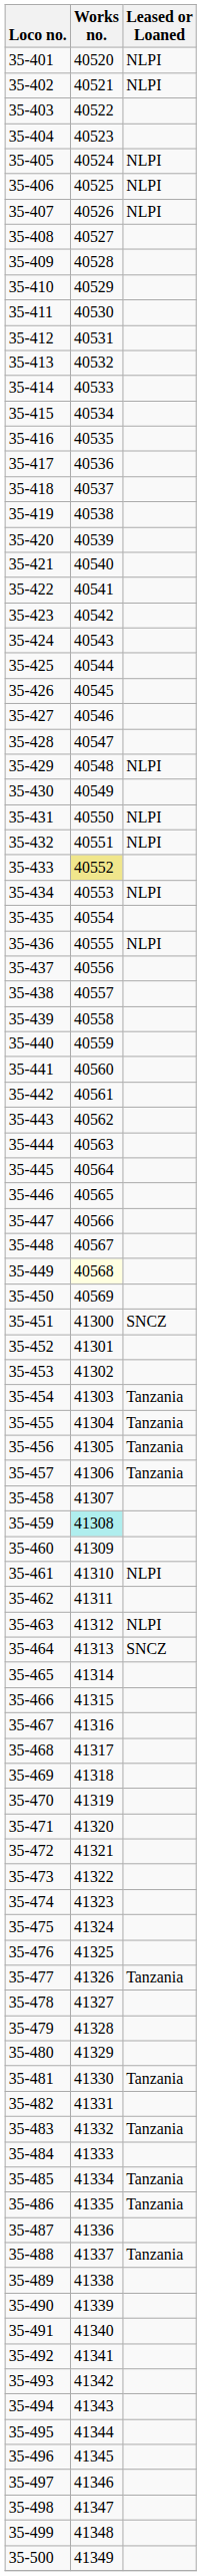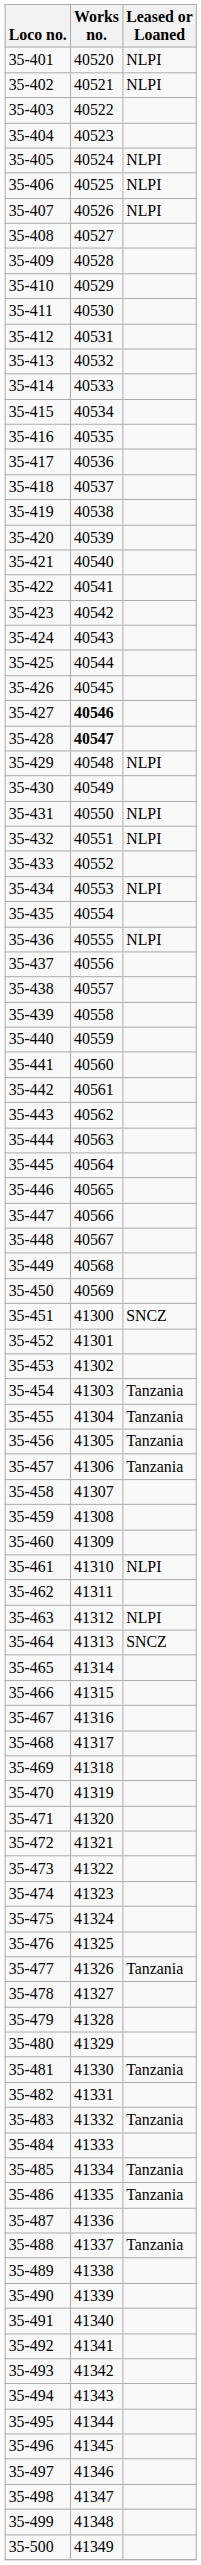35-427 | Works no.: normal -> bold
35-428 | Works no.: normal -> bold
35-433 | Works no.: khaki background -> no background
35-449 | Works no.: lightyellow background -> no background
35-459 | Works no.: paleturquoise background -> no background
